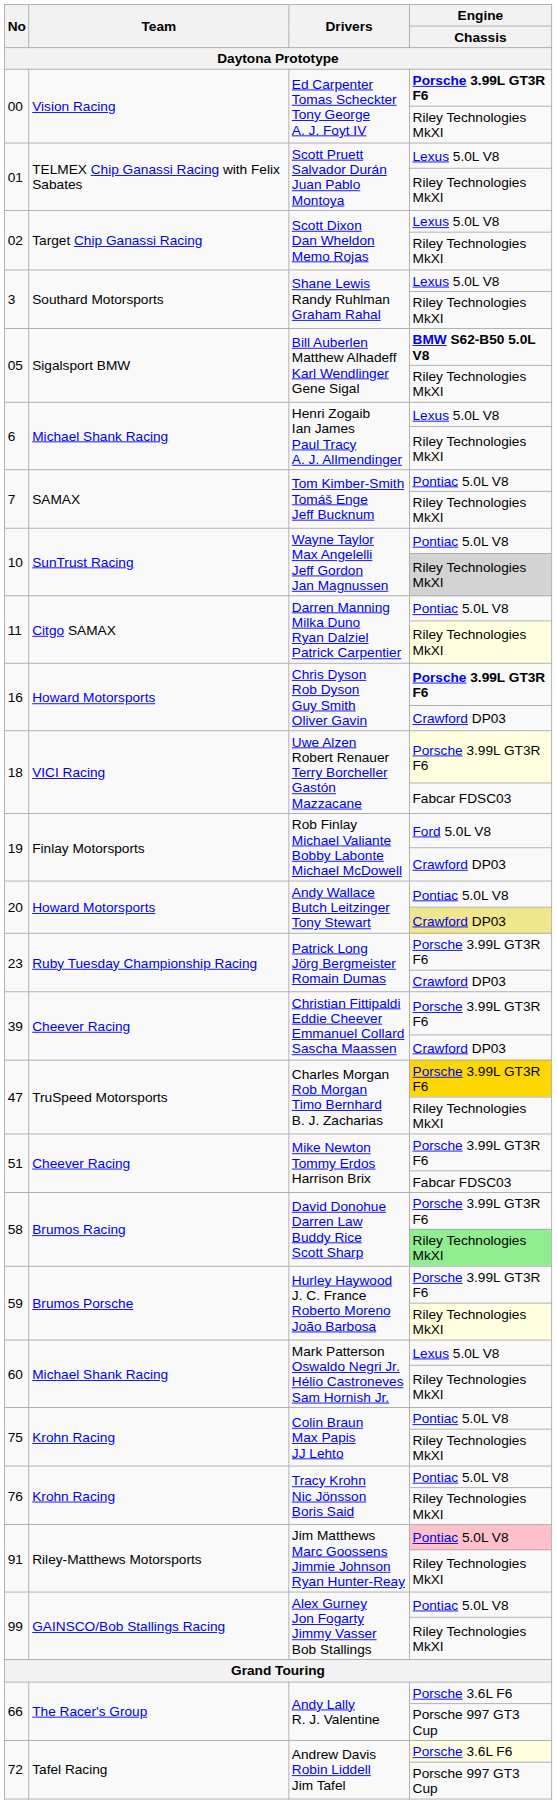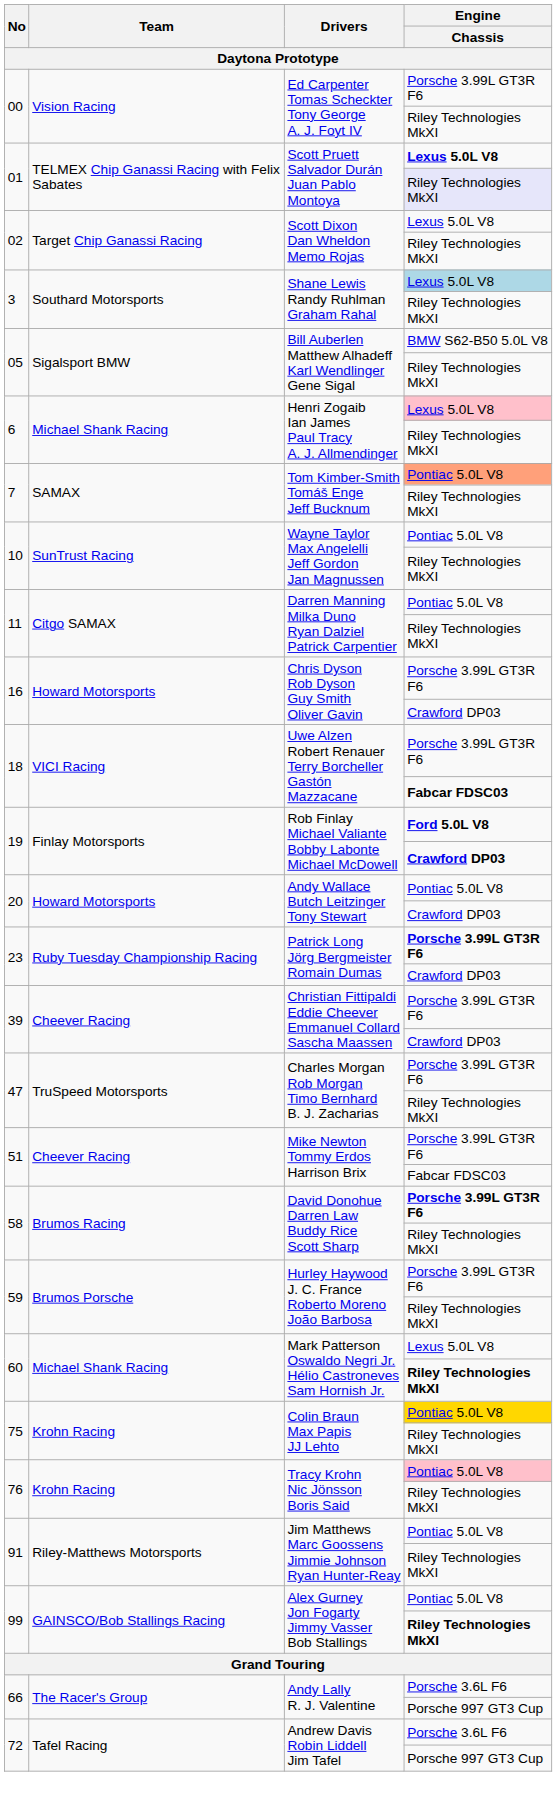00 / Porsche 3.99L GT3R F6 | Engine / Chassis: bold -> normal
01 / Lexus 5.0L V8 | Engine / Chassis: normal -> bold
01 / Riley Technologies MkXI | Engine / Chassis: no background -> lavender background
3 / Lexus 5.0L V8 | Engine / Chassis: no background -> lightblue background
05 / BMW S62-B50 5.0L V8 | Engine / Chassis: bold -> normal
6 / Lexus 5.0L V8 | Engine / Chassis: no background -> pink background
7 / Pontiac 5.0L V8 | Engine / Chassis: no background -> lightsalmon background
10 / Riley Technologies MkXI | Engine / Chassis: lightgrey background -> no background
11 / Riley Technologies MkXI | Engine / Chassis: lightyellow background -> no background
16 / Porsche 3.99L GT3R F6 | Engine / Chassis: bold -> normal
18 / Porsche 3.99L GT3R F6 | Engine / Chassis: lightyellow background -> no background
18 / Fabcar FDSC03 | Engine / Chassis: normal -> bold
19 / Ford 5.0L V8 | Engine / Chassis: normal -> bold
19 / Crawford DP03 | Engine / Chassis: normal -> bold
20 / Crawford DP03 | Engine / Chassis: khaki background -> no background
23 / Porsche 3.99L GT3R F6 | Engine / Chassis: normal -> bold
47 / Porsche 3.99L GT3R F6 | Engine / Chassis: gold background -> no background
58 / Porsche 3.99L GT3R F6 | Engine / Chassis: normal -> bold
58 / Riley Technologies MkXI | Engine / Chassis: lightgreen background -> no background
59 / Riley Technologies MkXI | Engine / Chassis: lightyellow background -> no background
60 / Riley Technologies MkXI | Engine / Chassis: normal -> bold
75 / Pontiac 5.0L V8 | Engine / Chassis: no background -> gold background
76 / Pontiac 5.0L V8 | Engine / Chassis: no background -> pink background
91 / Pontiac 5.0L V8 | Engine / Chassis: pink background -> no background
99 / Riley Technologies MkXI | Engine / Chassis: normal -> bold
72 / Porsche 3.6L F6 | Engine / Chassis: lightyellow background -> no background
